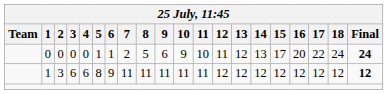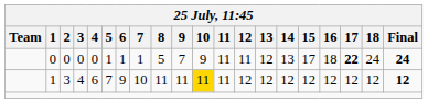row 3 | 7: 2 -> 1
row 3 | 9: 6 -> 7
row 3 | 11: 10 -> 11
row 3 | 16: 20 -> 18
row 3 | 17: normal -> bold
row 4 | 3: 6 -> 4
row 4 | 5: 8 -> 7
row 4 | 7: 11 -> 10
row 4 | 10: no background -> gold background
